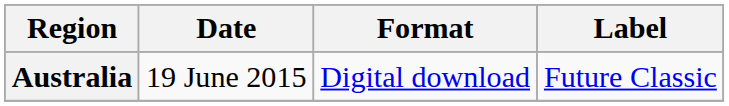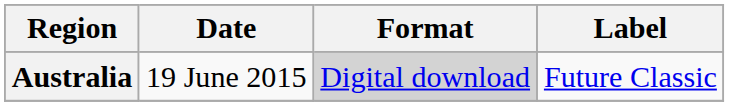Australia | Format: no background -> lightgrey background
